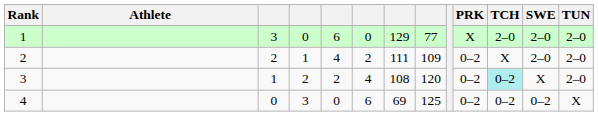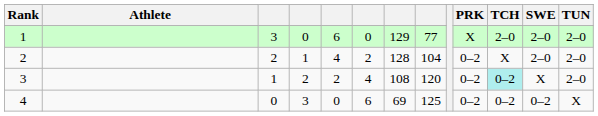row 3 | column 7: 111 -> 128
row 3 | column 8: 109 -> 104
